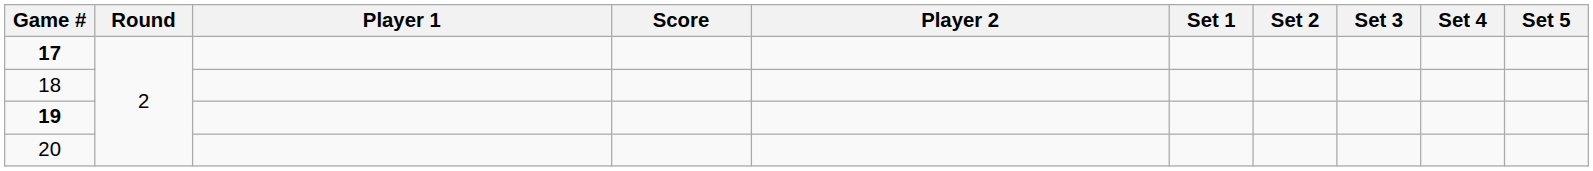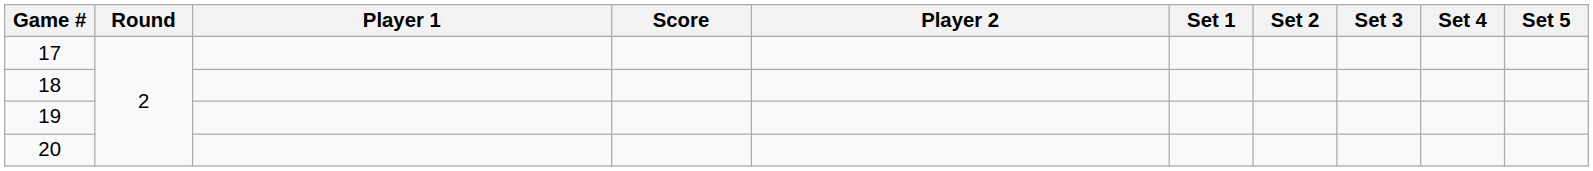17 | Game #: bold -> normal
19 | Game #: bold -> normal
